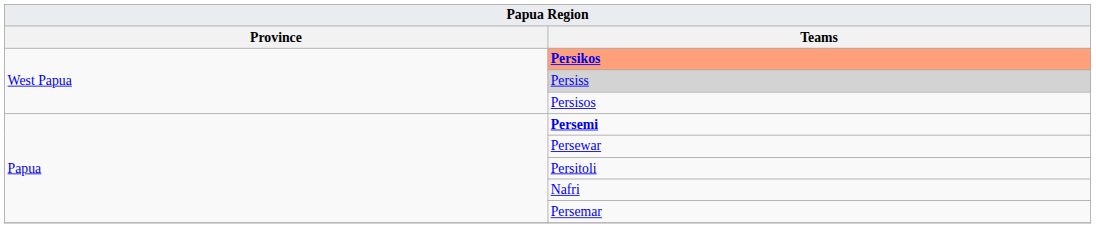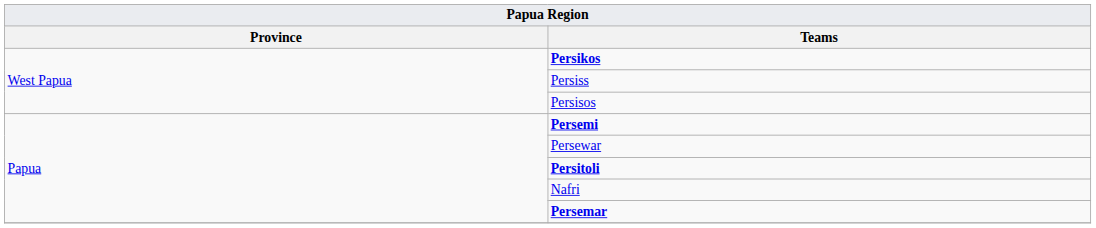Persikos | Teams: lightsalmon background -> no background
Persiss | Teams: lightgrey background -> no background
Persitoli | Teams: normal -> bold
Persemar | Teams: normal -> bold
